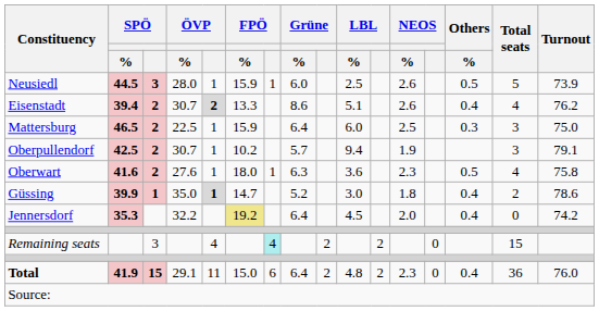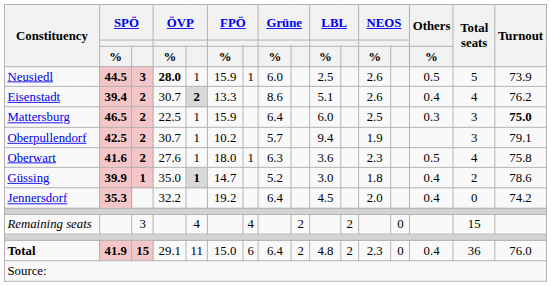Neusiedl | ÖVP / %: normal -> bold
Mattersburg | Turnout: normal -> bold
Jennersdorf | FPÖ / %: khaki background -> no background
Remaining seats | FPÖ: paleturquoise background -> no background
